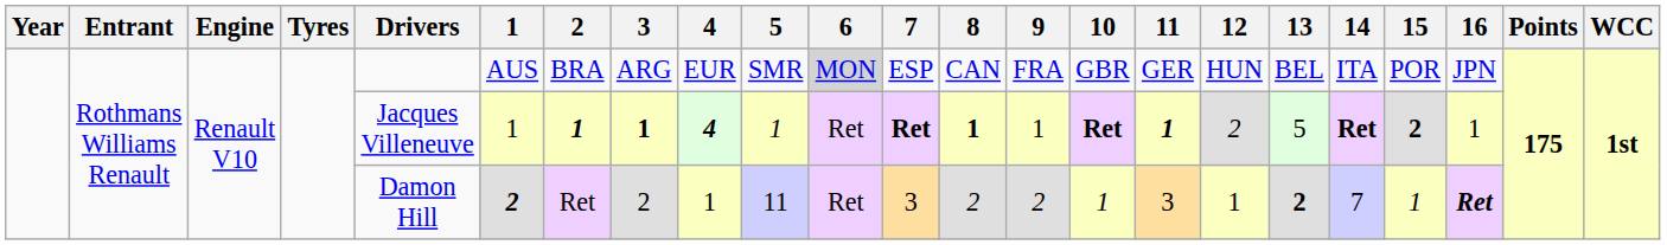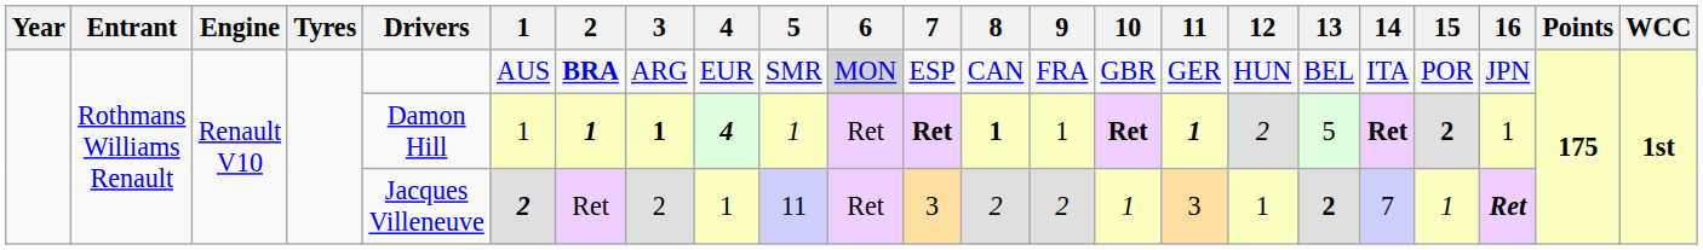row 2 | 2: normal -> bold
row 3 | Drivers: Jacques Villeneuve -> Damon Hill
row 4 | Drivers: Damon Hill -> Jacques Villeneuve
